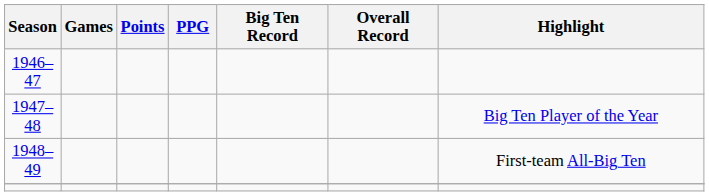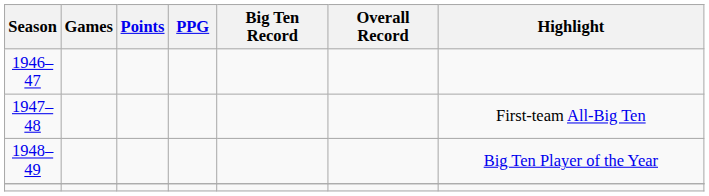1947–48 | Highlight: Big Ten Player of the Year -> First-team All-Big Ten
1948–49 | Highlight: First-team All-Big Ten -> Big Ten Player of the Year
